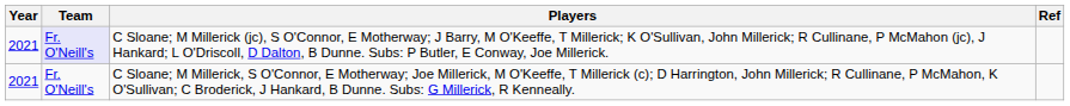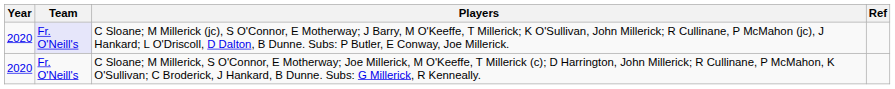row 2 | Year: 2021 -> 2020
row 3 | Year: 2021 -> 2020
